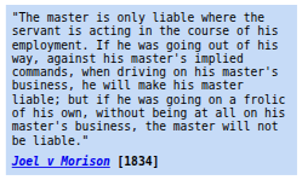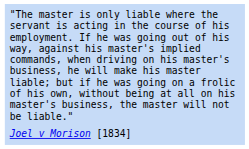row 2 | column 1: bold -> normal
